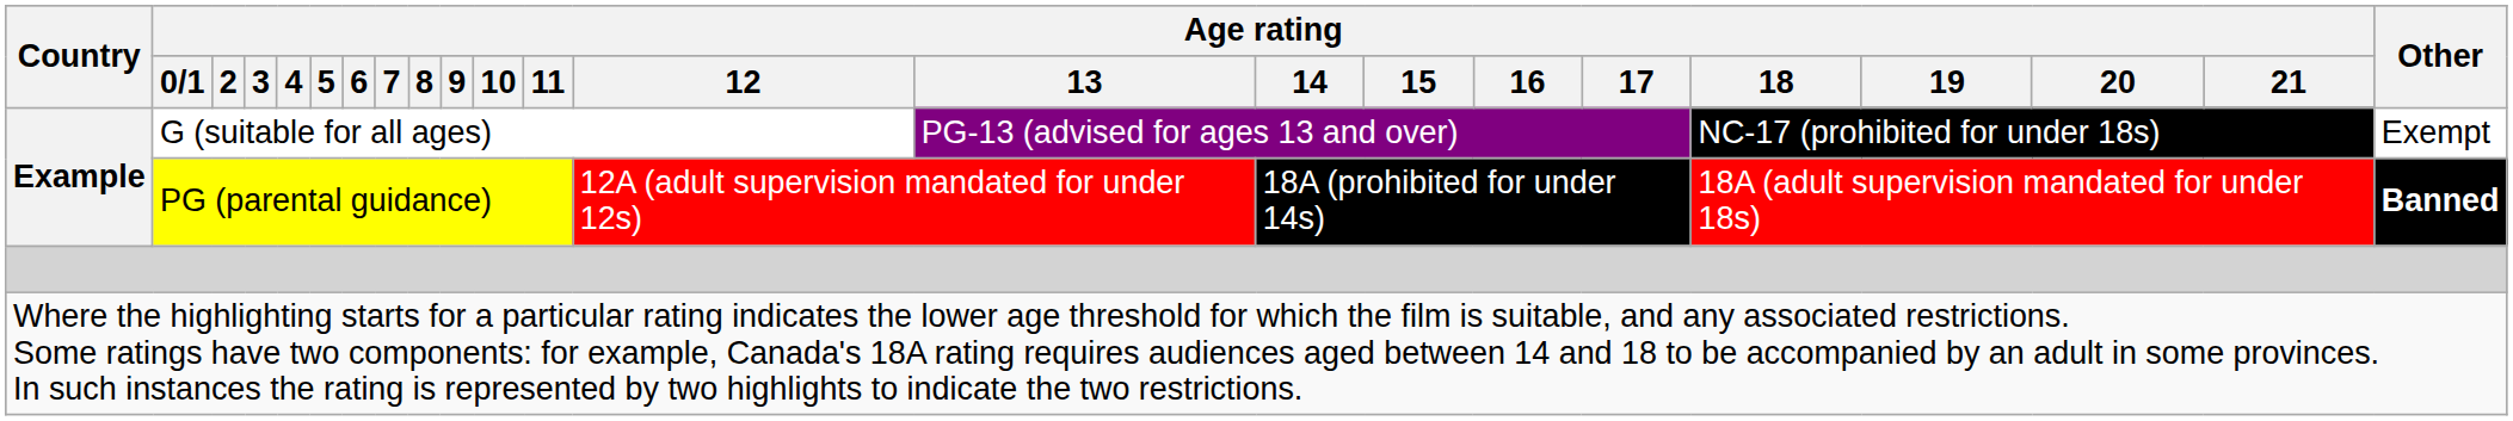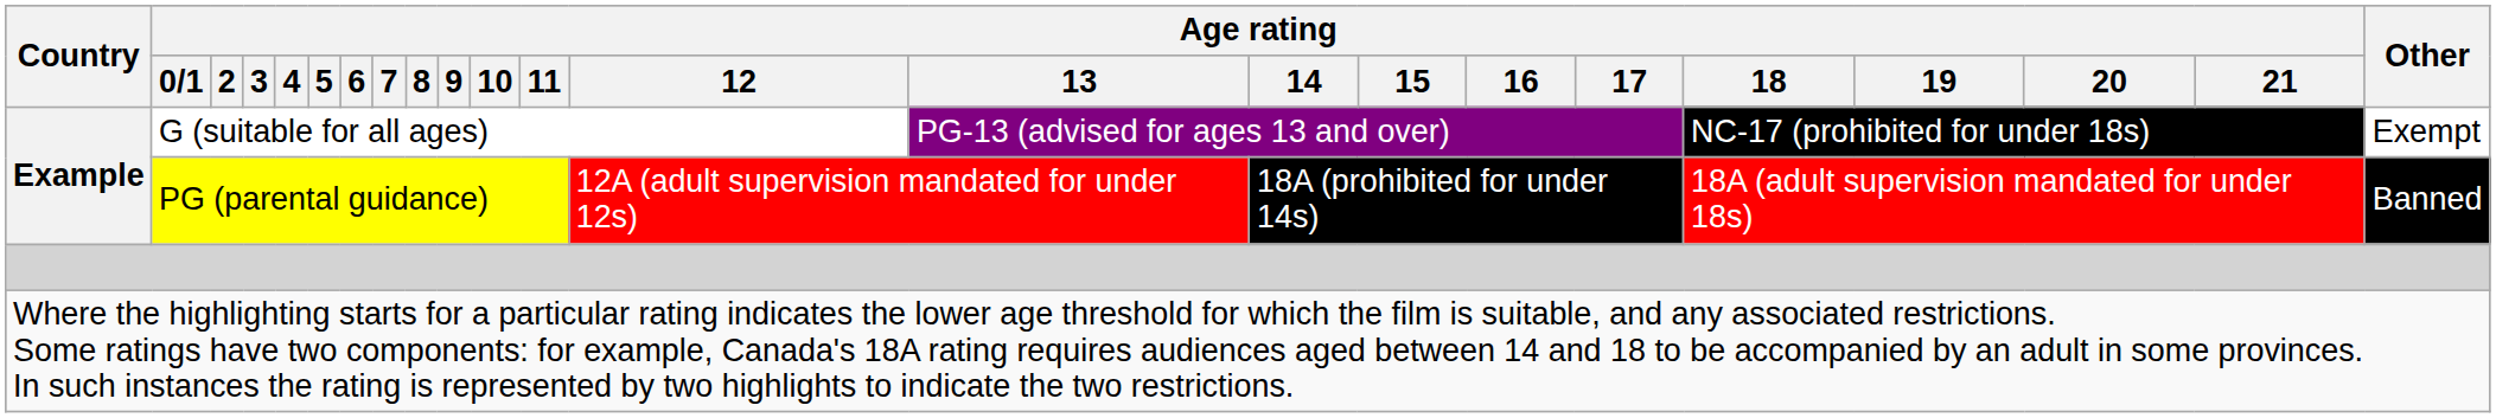PG (parental guidance) | Other: bold -> normal
